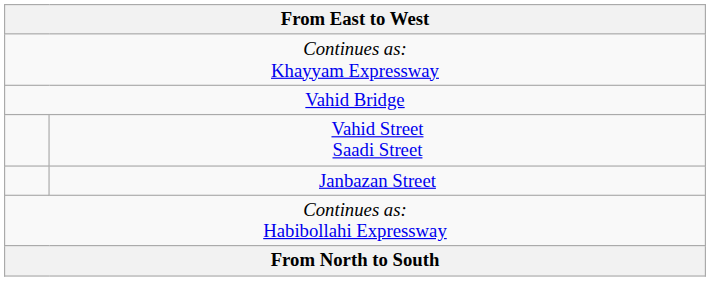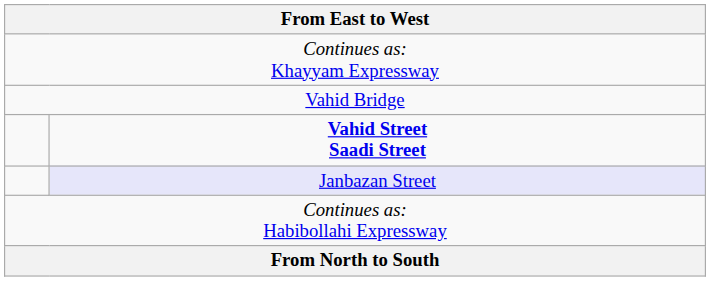Vahid Street Saadi Street | column 2: normal -> bold
Janbazan Street | column 2: no background -> lavender background
